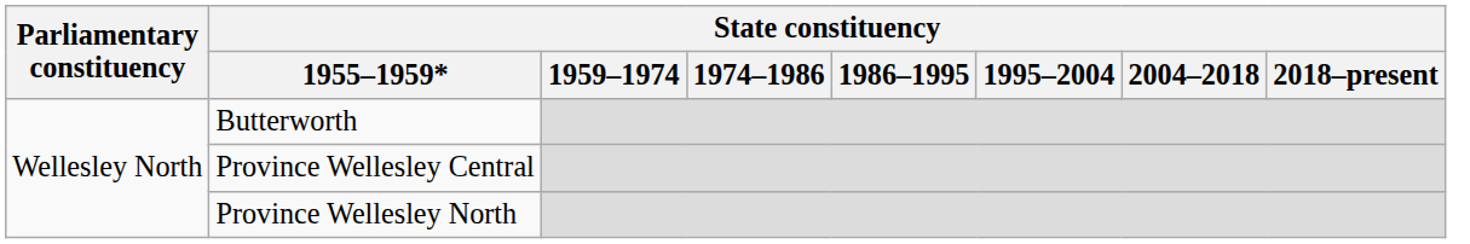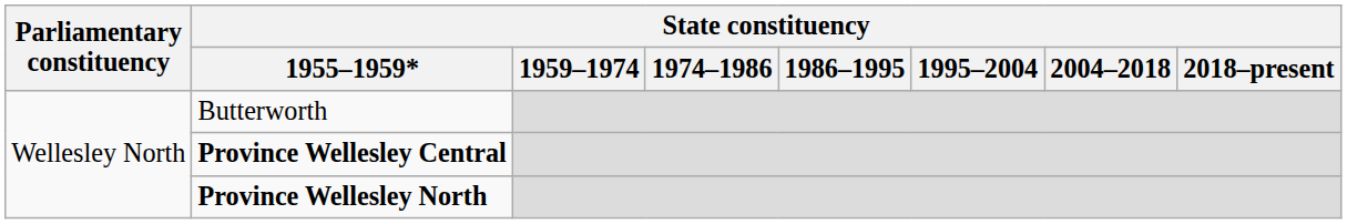Province Wellesley Central | State constituency / 1955–1959*: normal -> bold
Province Wellesley North | State constituency / 1955–1959*: normal -> bold
